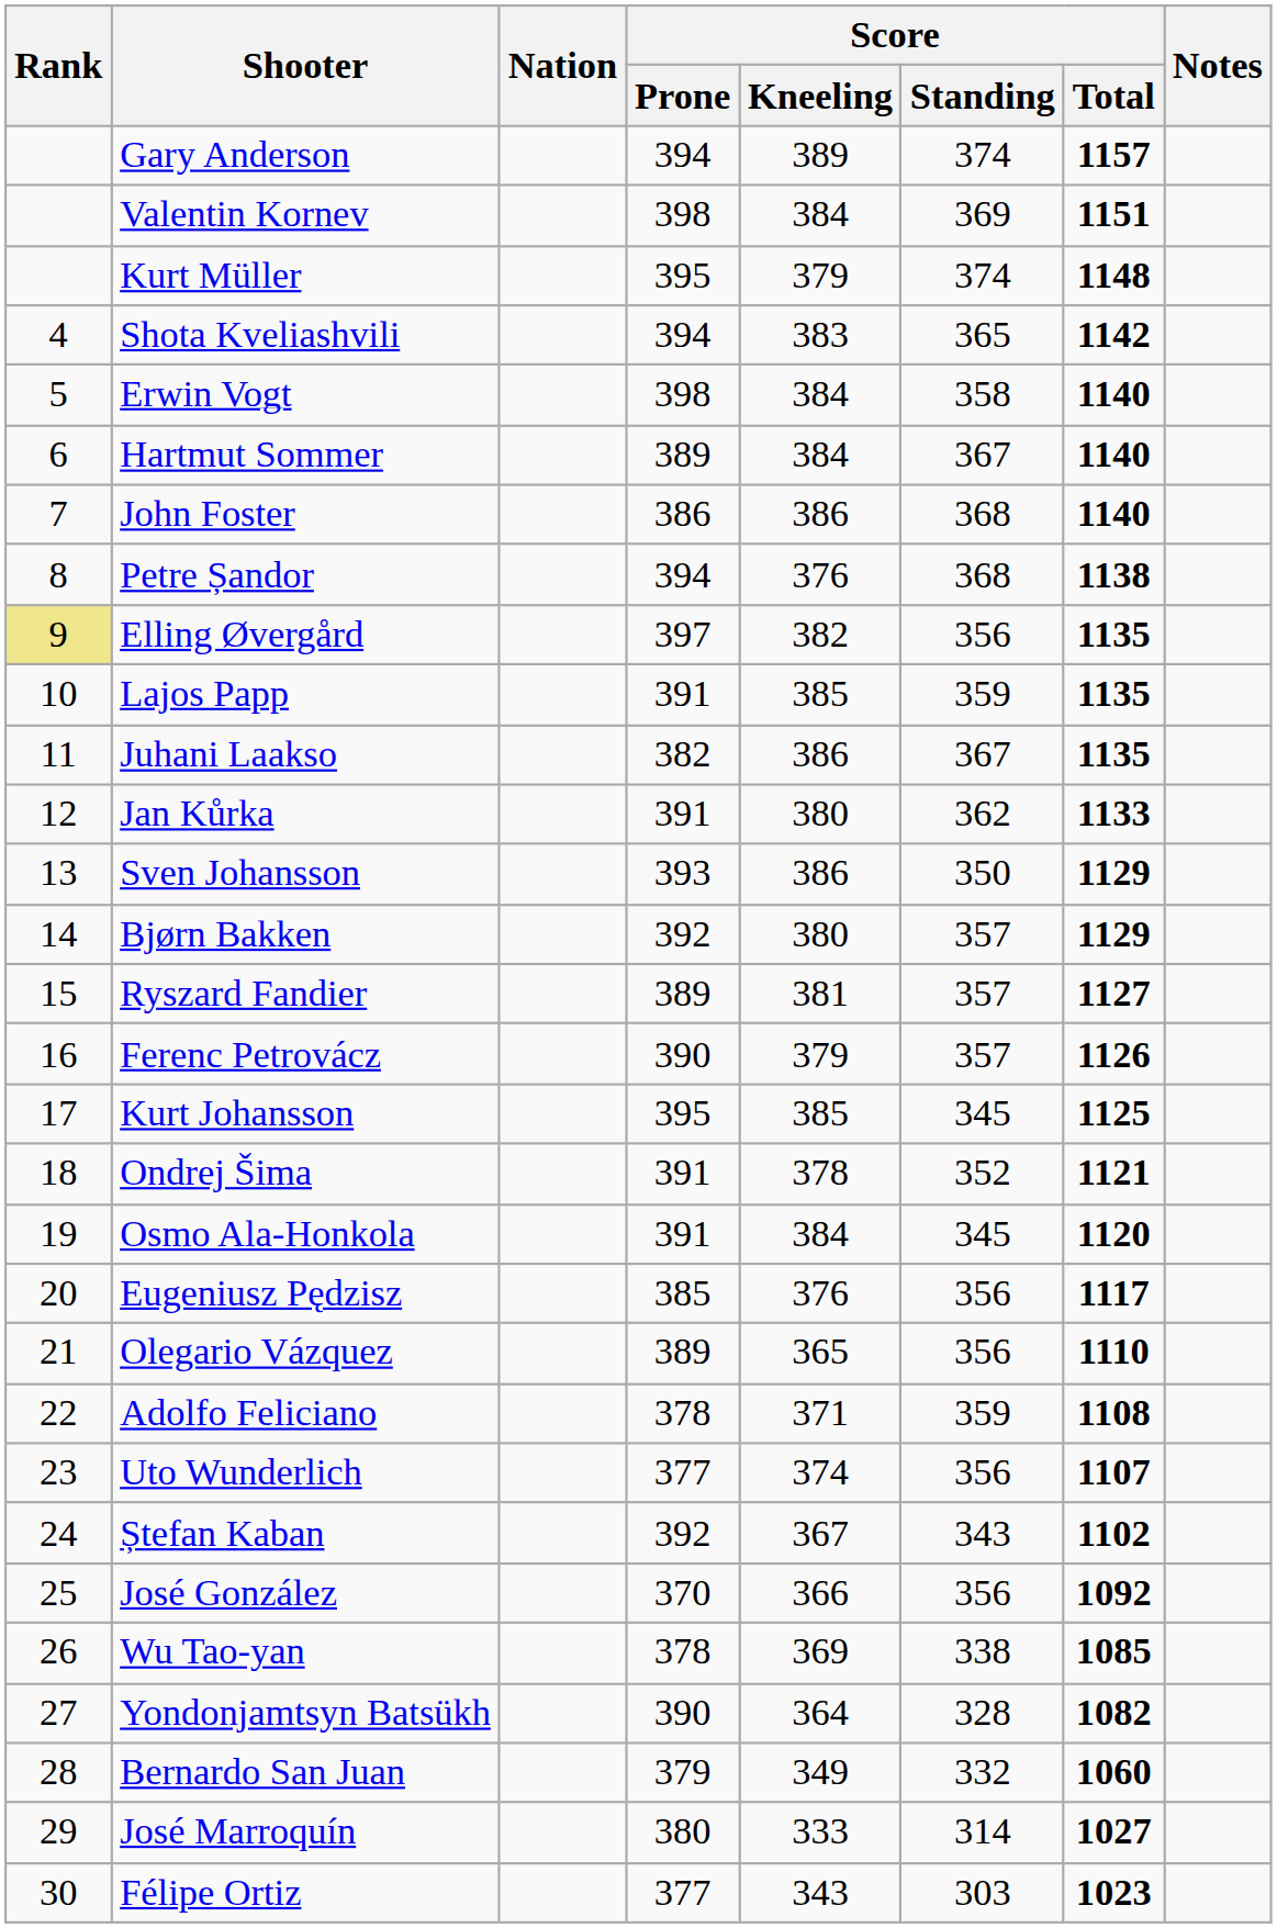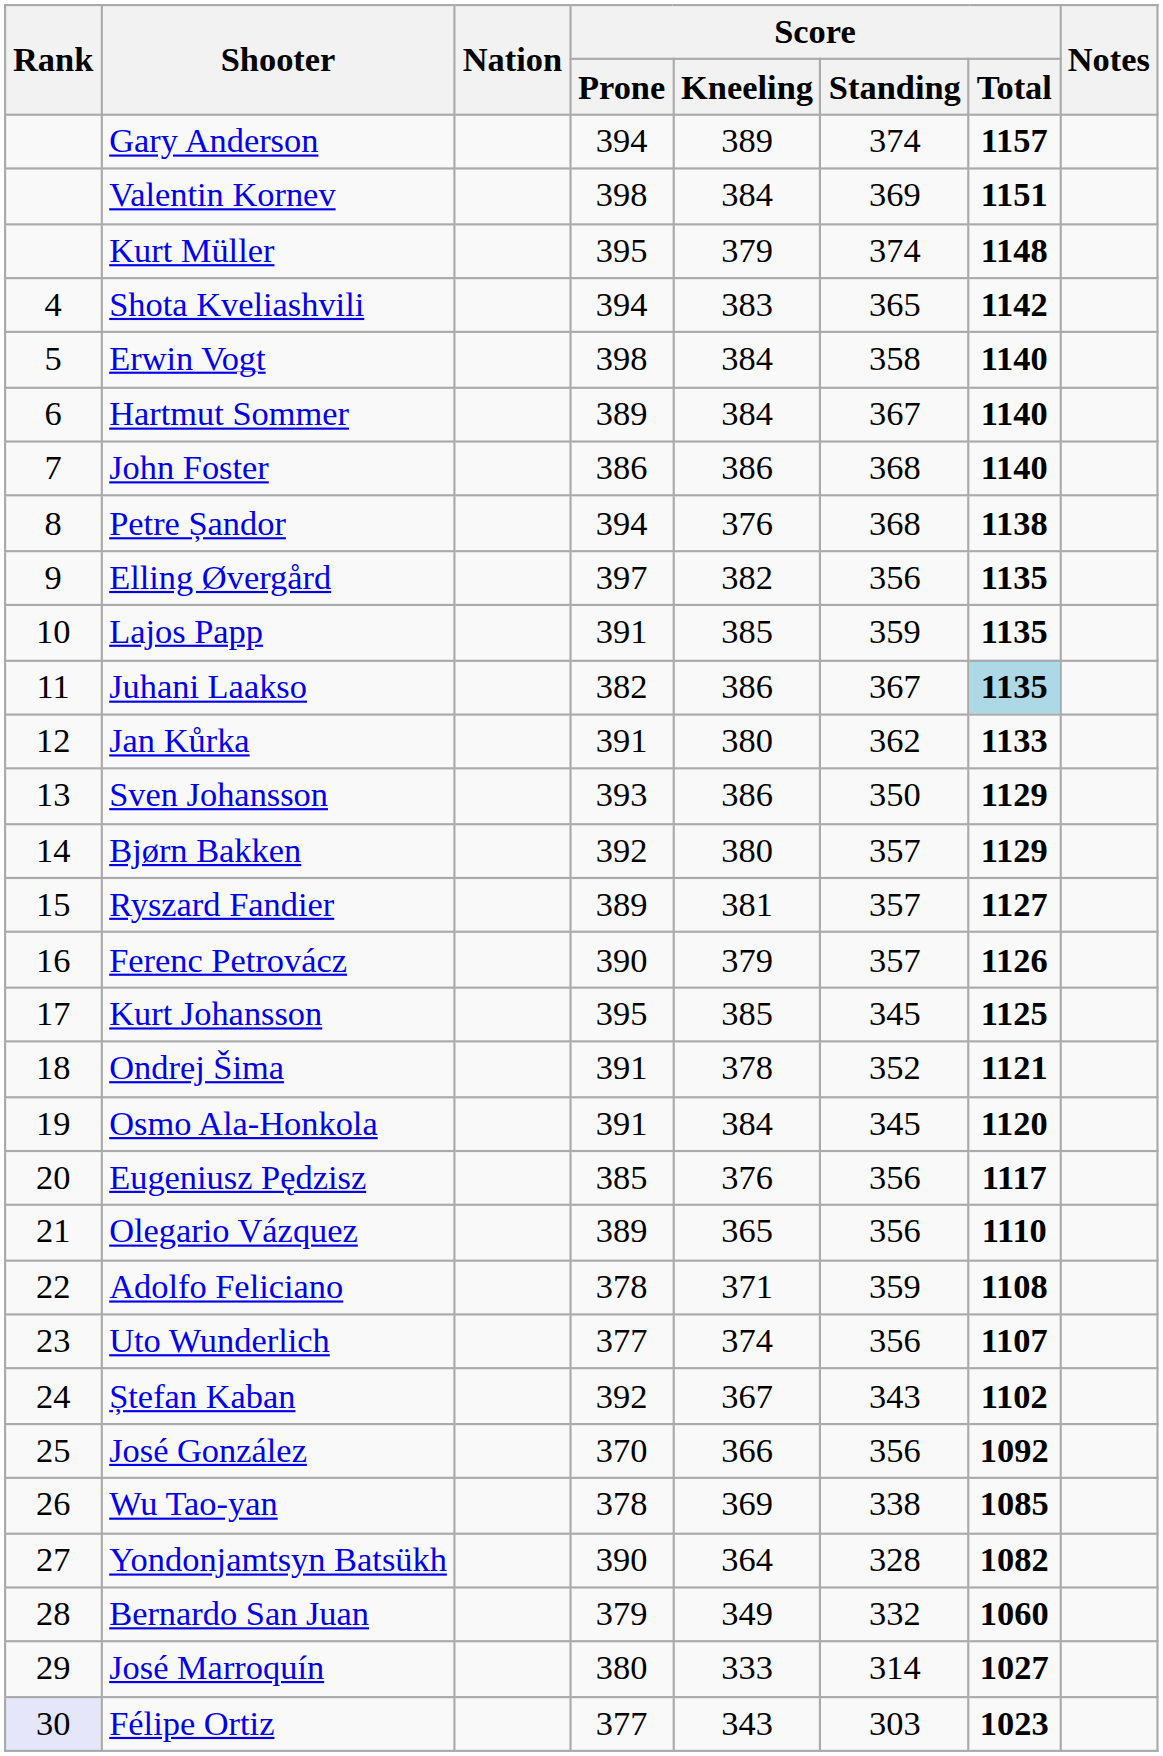Elling Øvergård | Rank: khaki background -> no background
Juhani Laakso | Score / Total: no background -> lightblue background
Félipe Ortiz | Rank: no background -> lavender background
